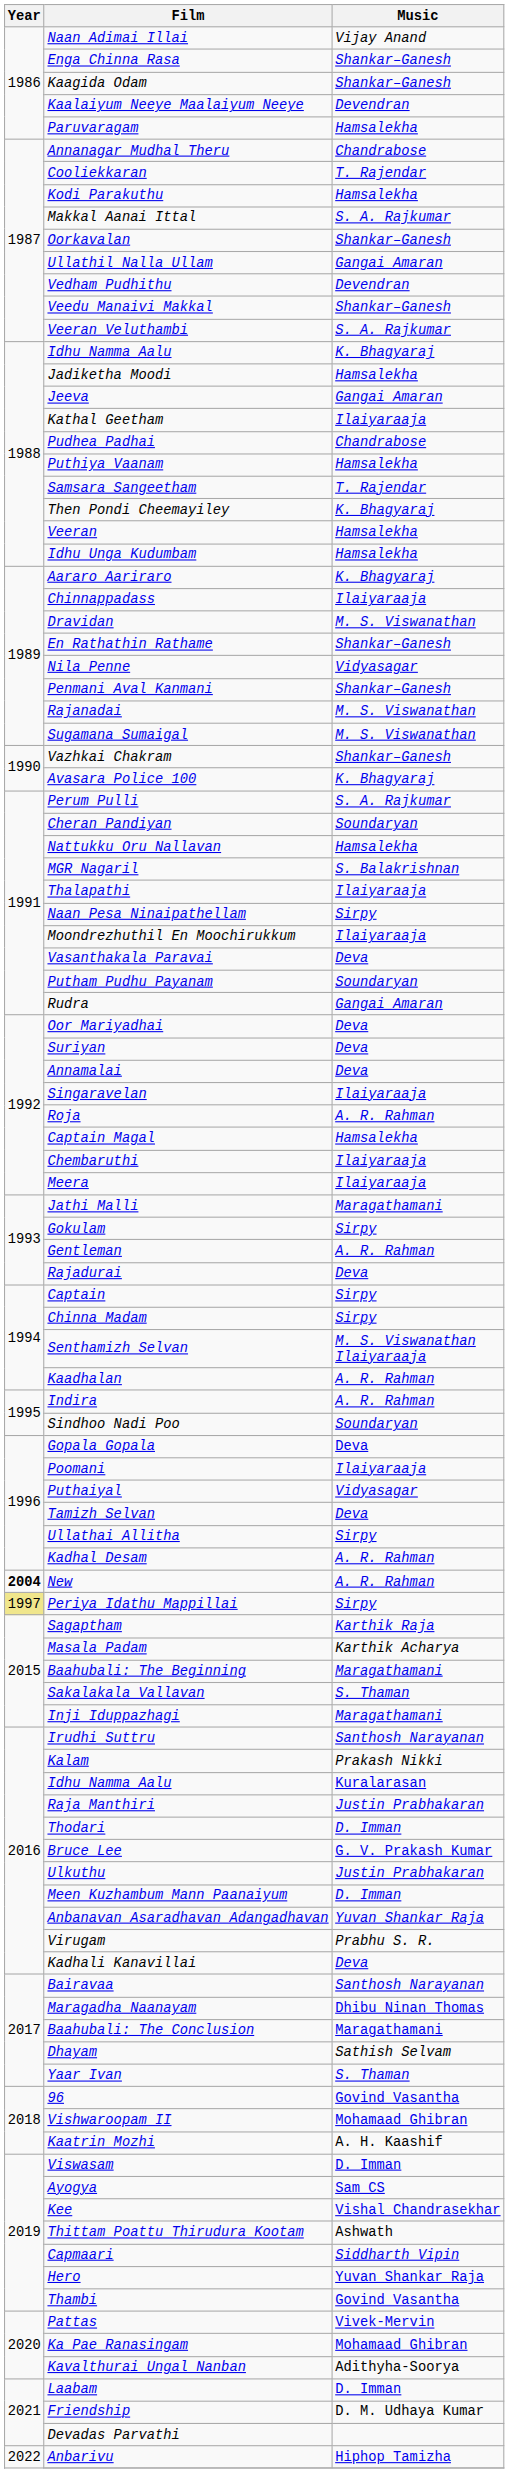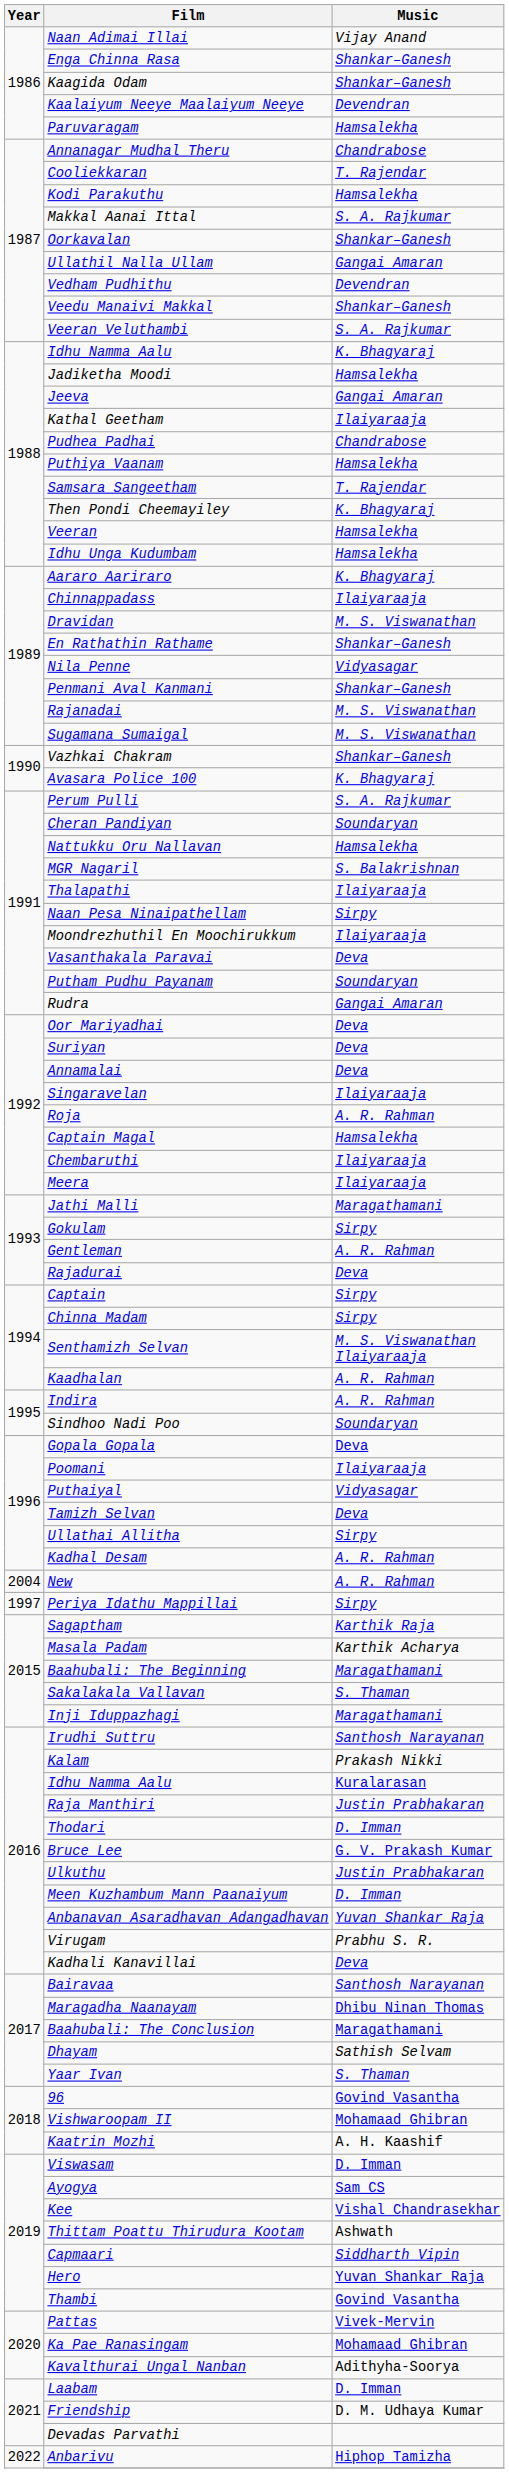New | Year: bold -> normal
Periya Idathu Mappillai | Year: khaki background -> no background
